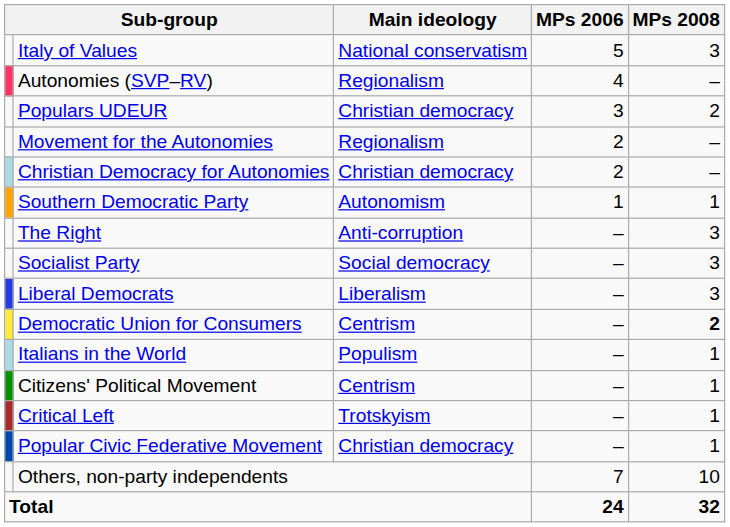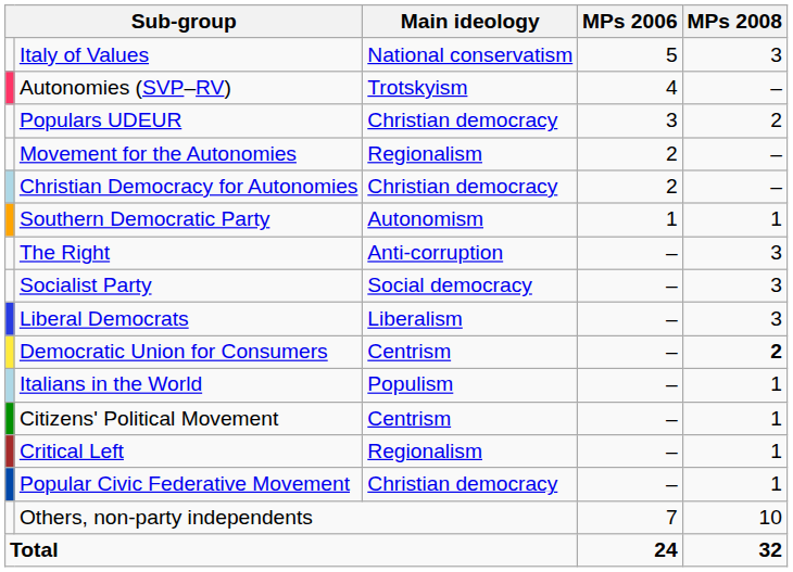Autonomies (SVP–RV) | Main ideology: Regionalism -> Trotskyism
Critical Left | Main ideology: Trotskyism -> Regionalism
